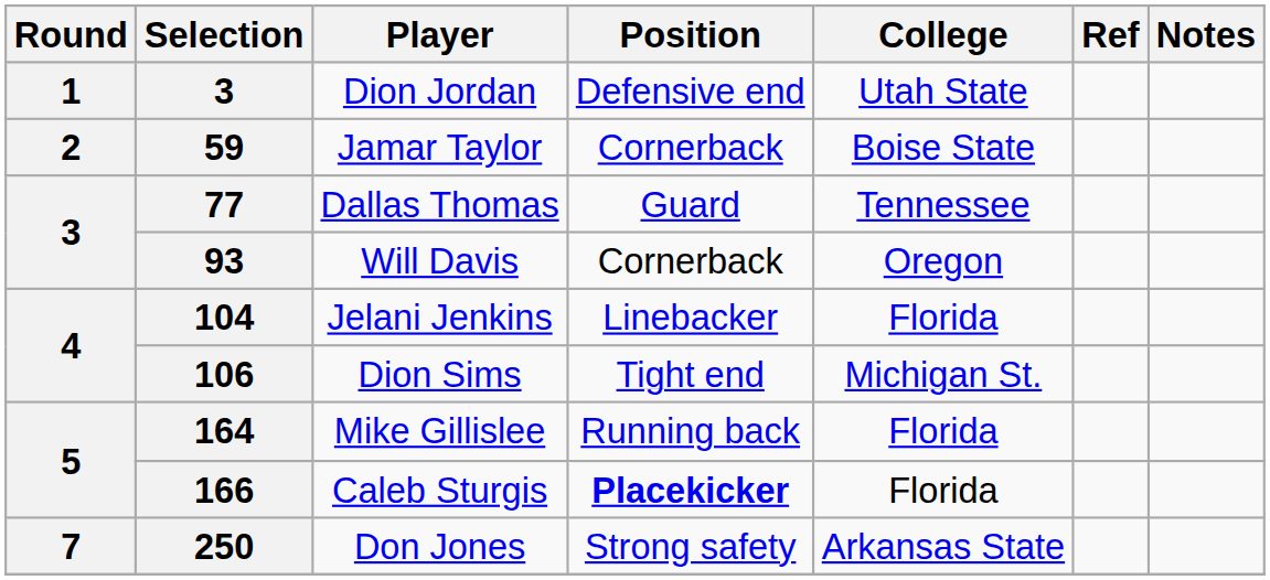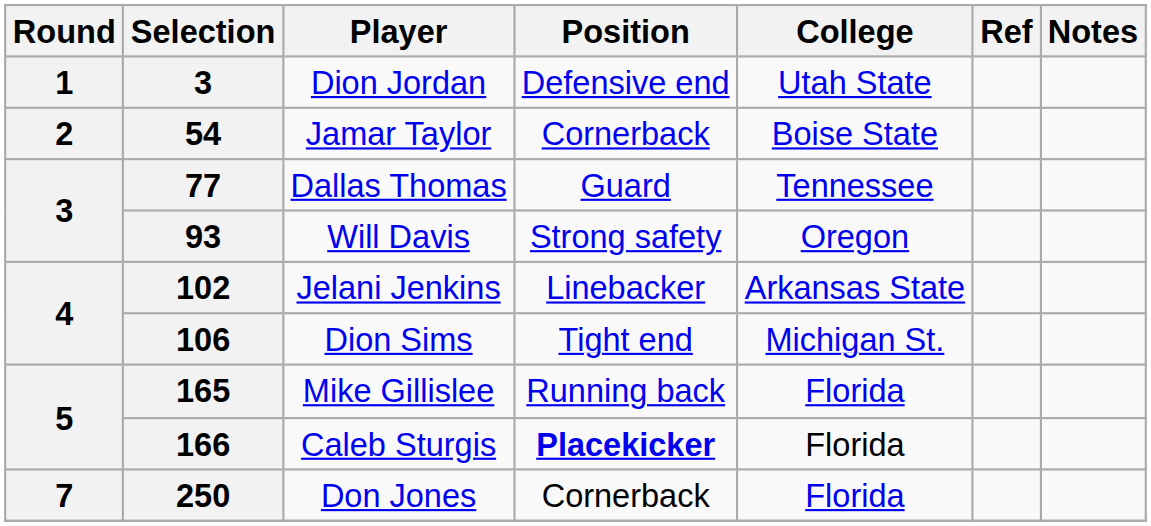Jamar Taylor | Selection: 59 -> 54
Will Davis | Position: Cornerback -> Strong safety
Jelani Jenkins | Selection: 104 -> 102
Jelani Jenkins | College: Florida -> Arkansas State
Mike Gillislee | Selection: 164 -> 165
Don Jones | Position: Strong safety -> Cornerback
Don Jones | College: Arkansas State -> Florida
